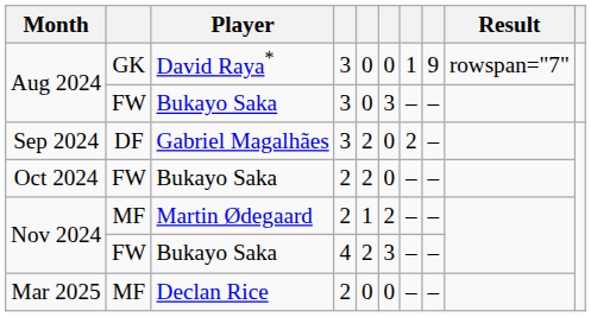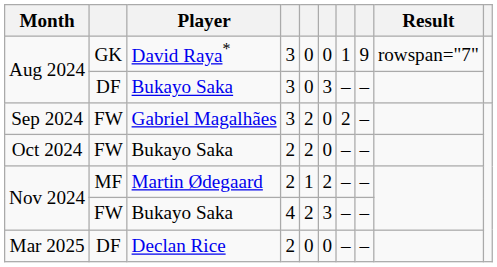Aug 2024 / Bukayo Saka | column 2: FW -> DF
Sep 2024 | column 2: DF -> FW
Mar 2025 | column 2: MF -> DF
